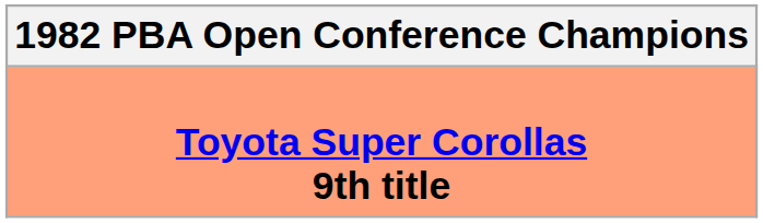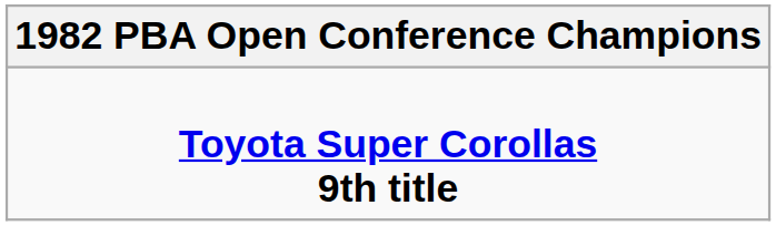row 2 | column 1: lightsalmon background -> no background
